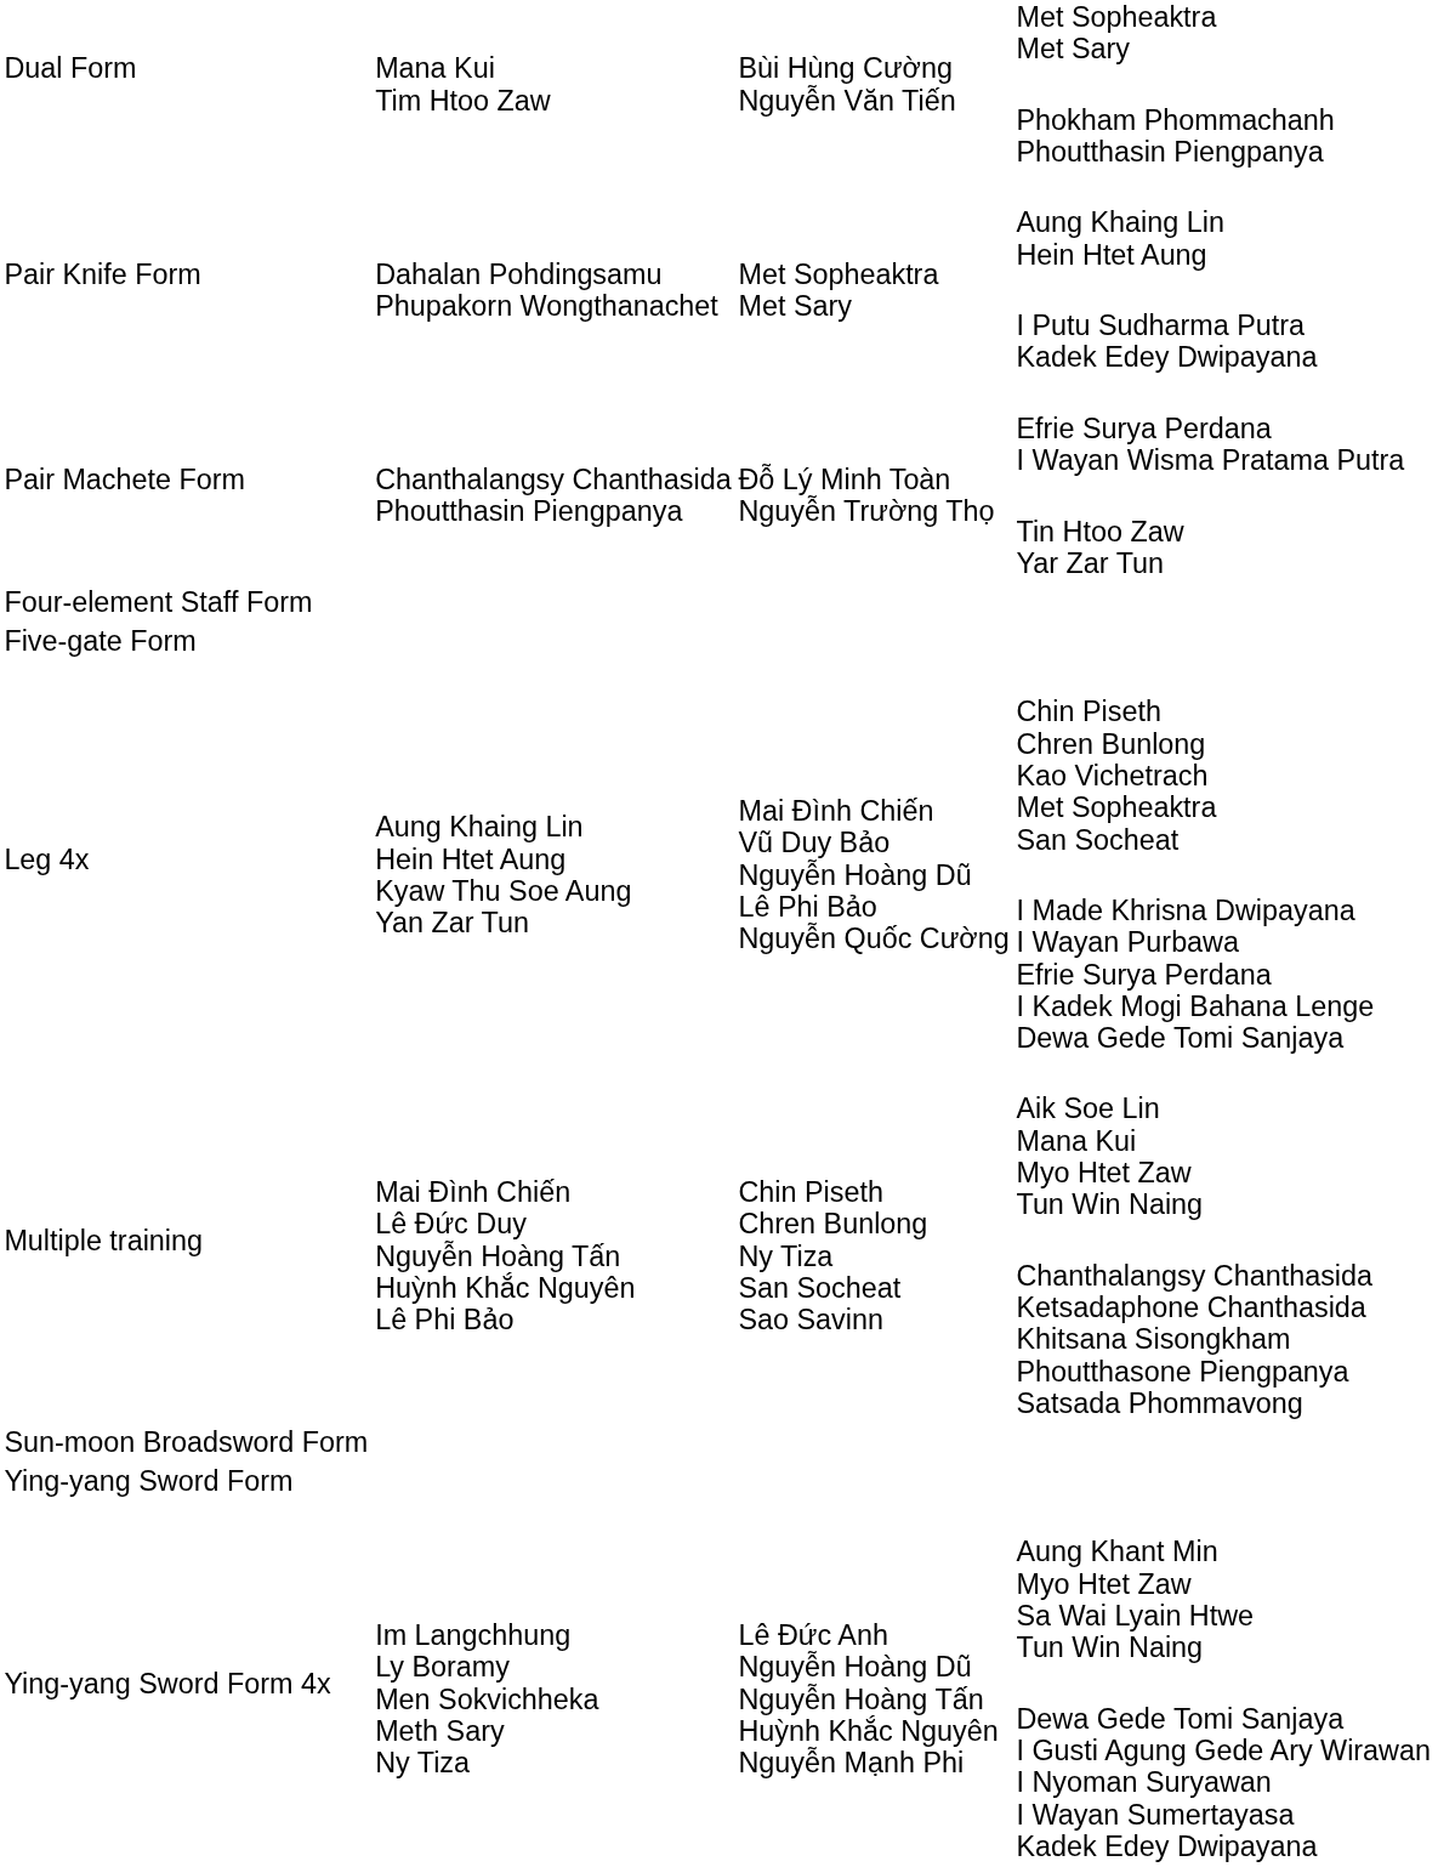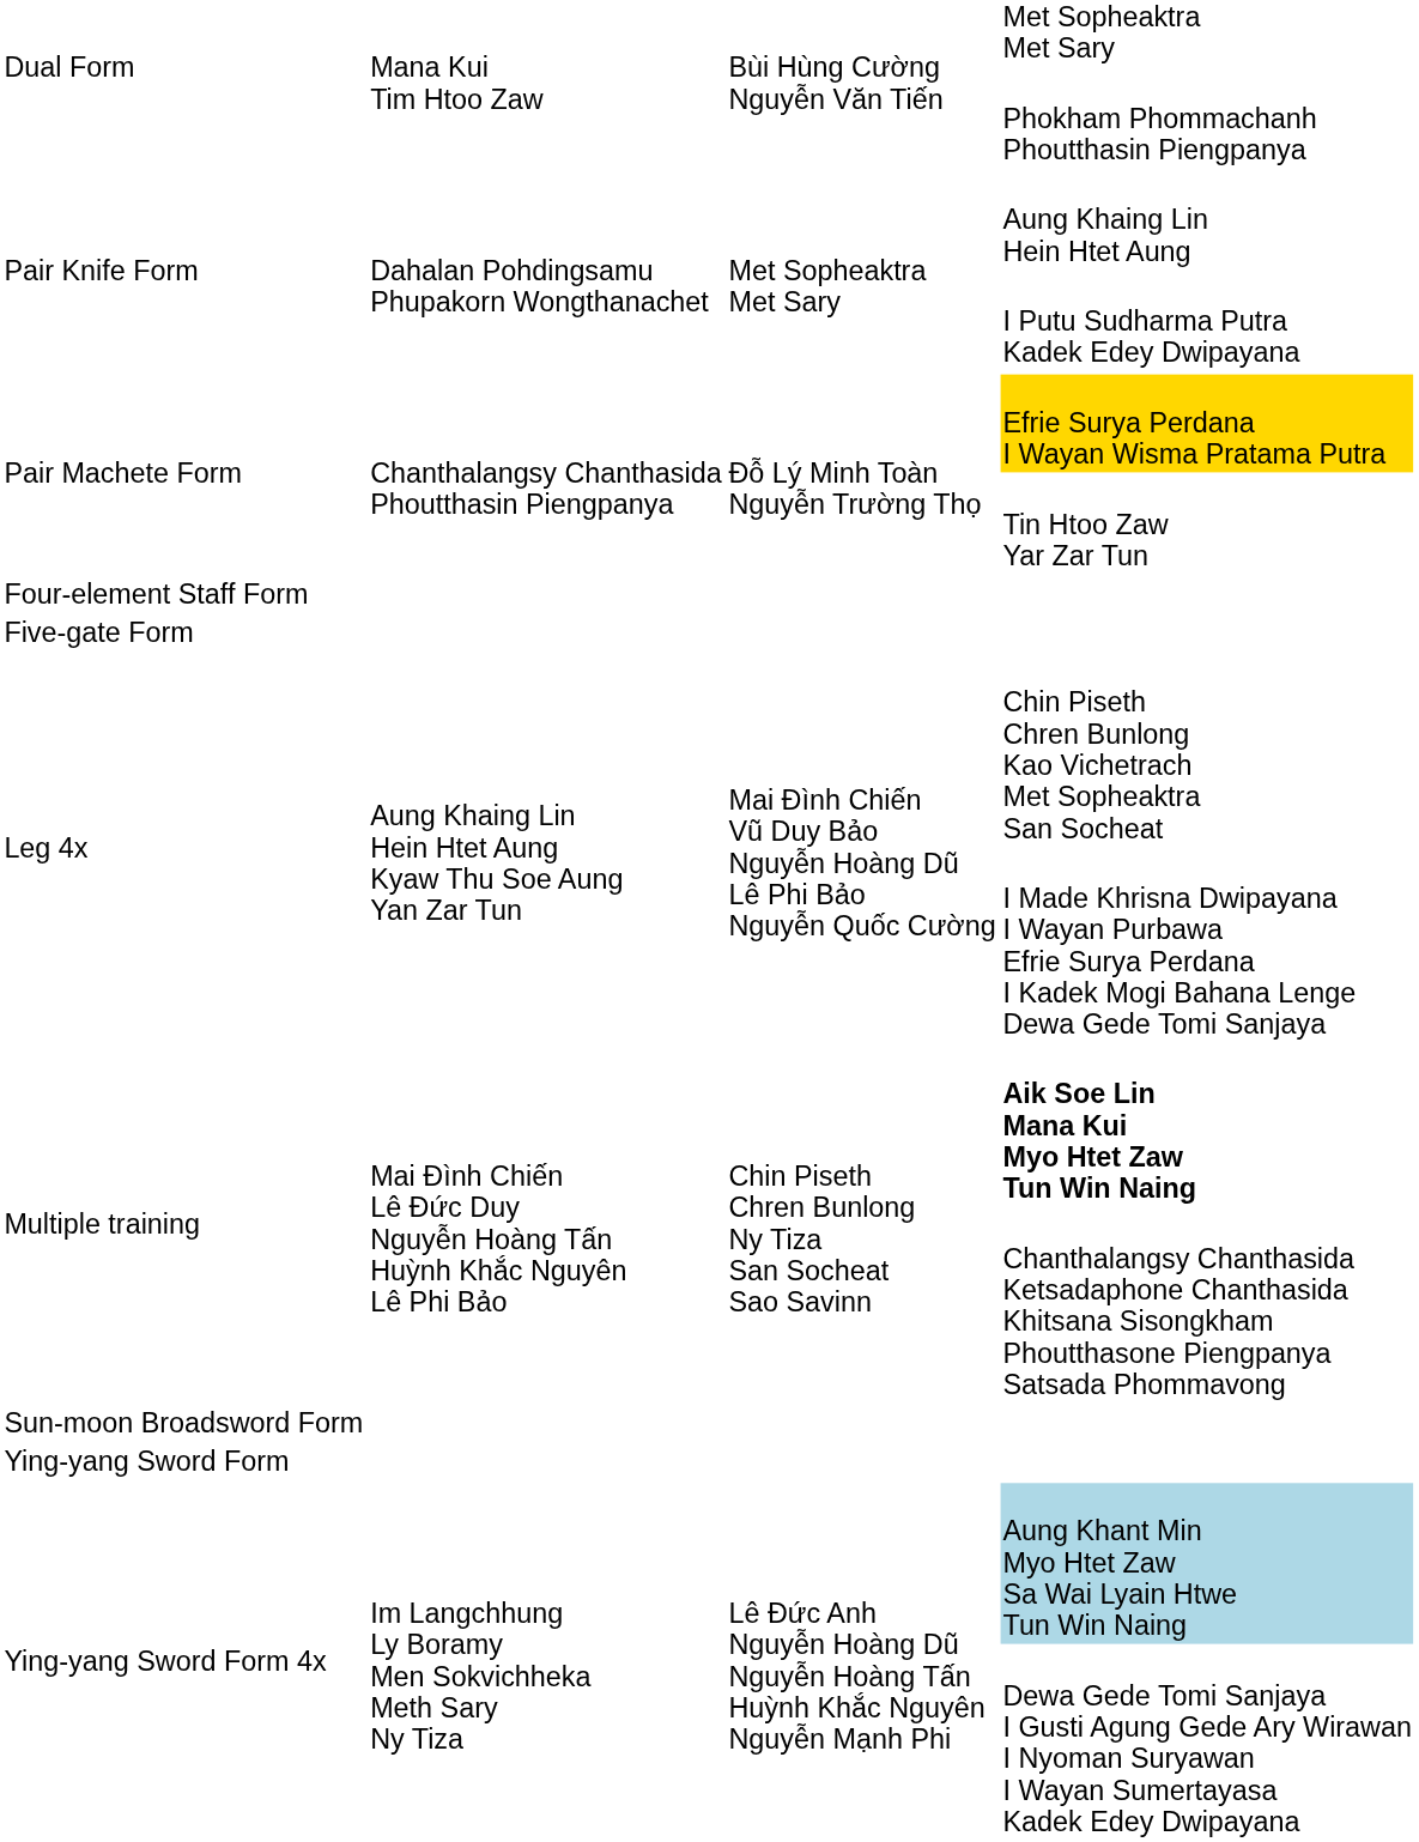Efrie Surya Perdana I Wayan Wisma Pratama Putra | column 4: no background -> gold background
Aik Soe Lin Mana Kui Myo Htet Zaw Tun Win Naing | column 4: normal -> bold
Aung Khant Min Myo Htet Zaw Sa Wai Lyain Htwe Tun Win Naing | column 4: no background -> lightblue background
